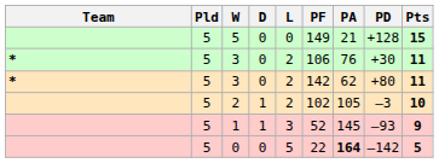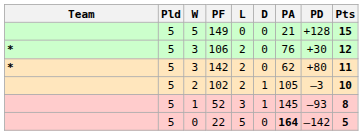columns swapped: D <-> PF
row 3 | Pts: 11 -> 12
row 6 | Pts: 9 -> 8
